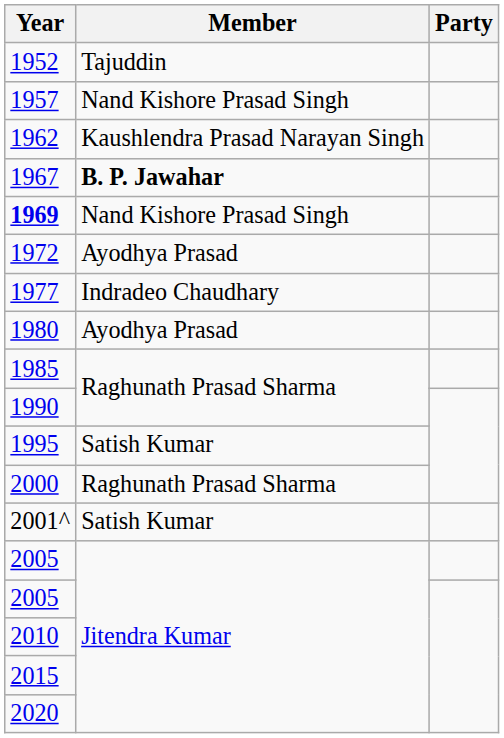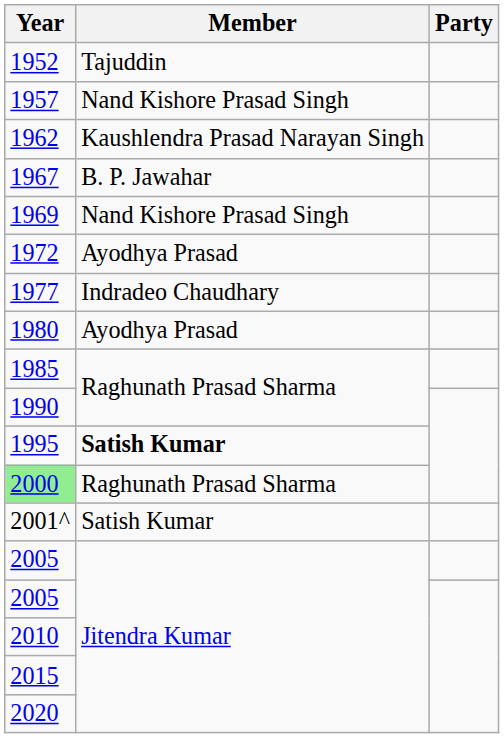1967 | Member: bold -> normal
1969 | Year: bold -> normal
1995 | Member: normal -> bold
2000 | Year: no background -> lightgreen background
